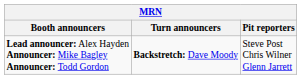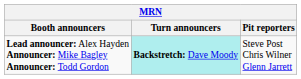row 3 | Turn announcers: no background -> paleturquoise background
